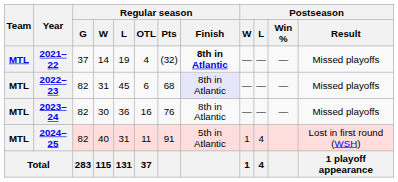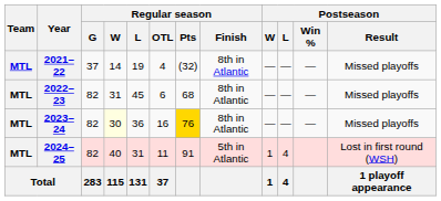2021–22 | Regular season / Finish: bold -> normal
2022–23 | Regular season / Finish: lavender background -> no background
2023–24 | Regular season / W: no background -> lightyellow background
2023–24 | Regular season / Pts: no background -> gold background
